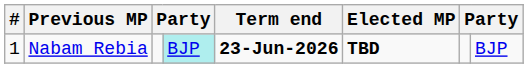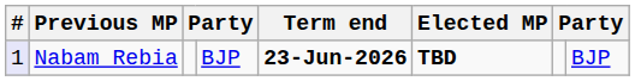Nabam Rebia | #: no background -> lavender background
Nabam Rebia | column 4: paleturquoise background -> no background
